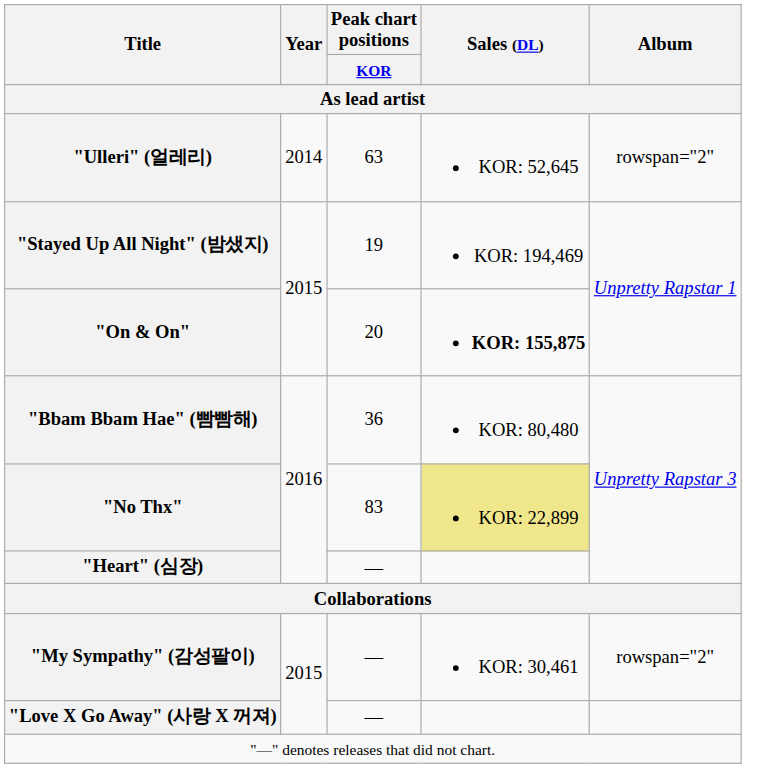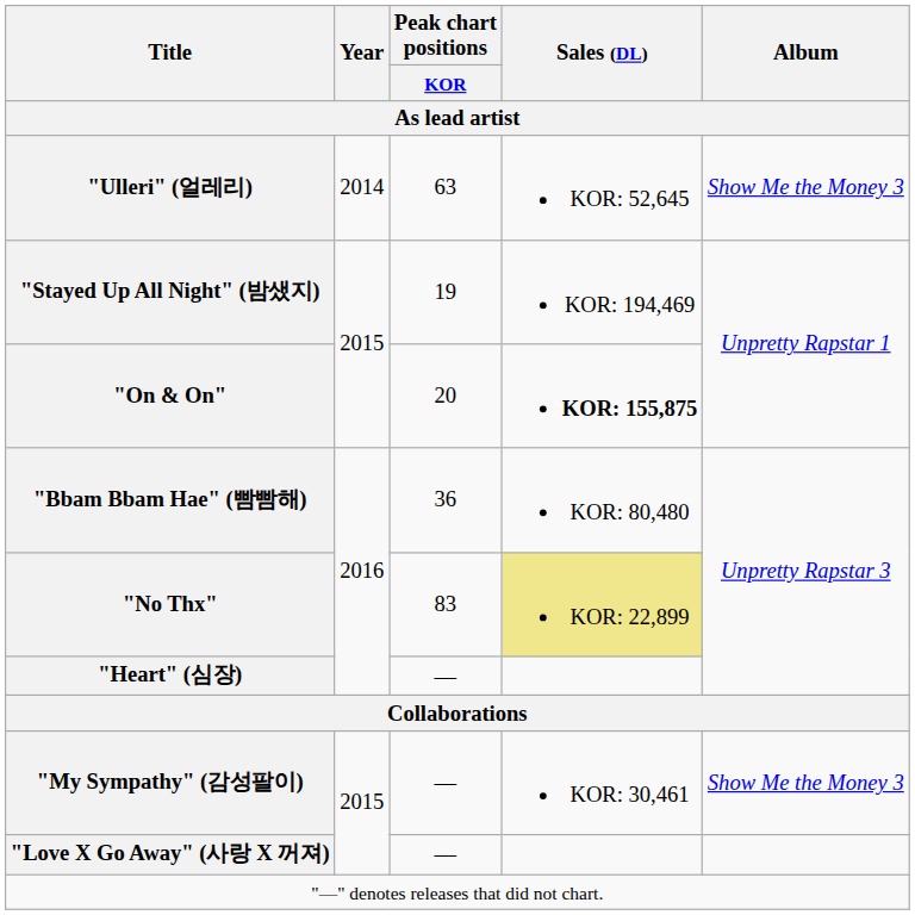"Ulleri" (얼레리) | Album: rowspan="2" -> Show Me the Money 3
"My Sympathy" (감성팔이) | Album: rowspan="2" -> Show Me the Money 3
